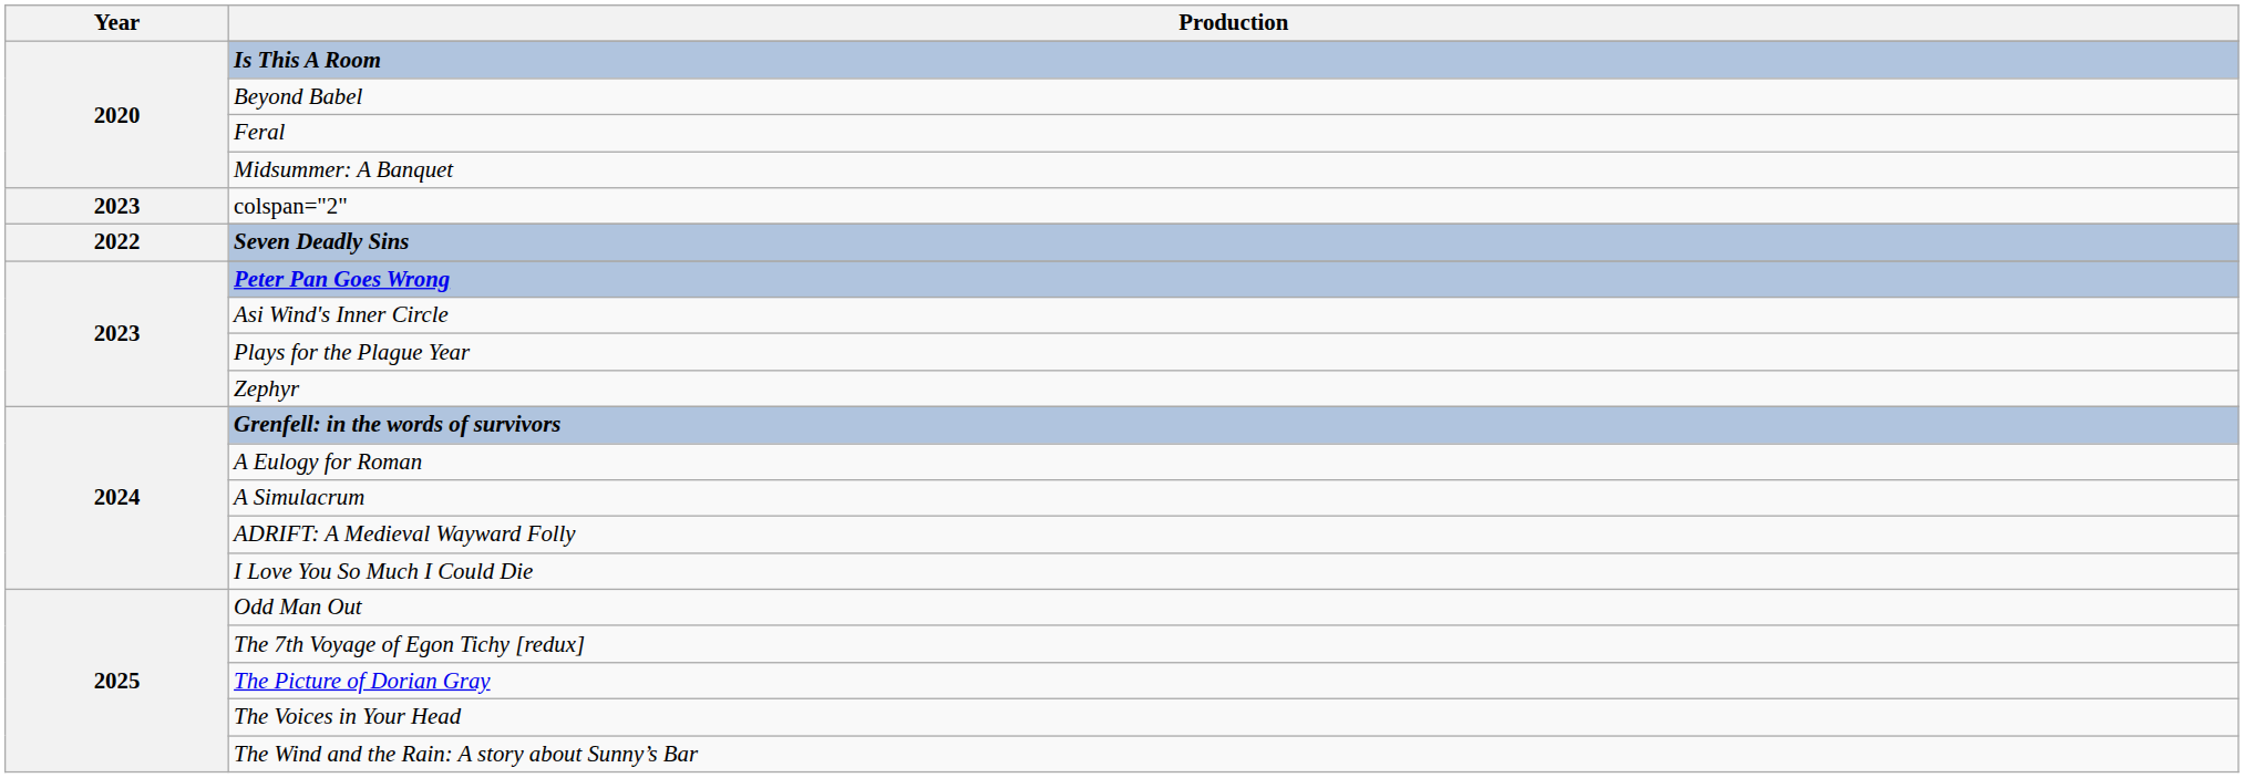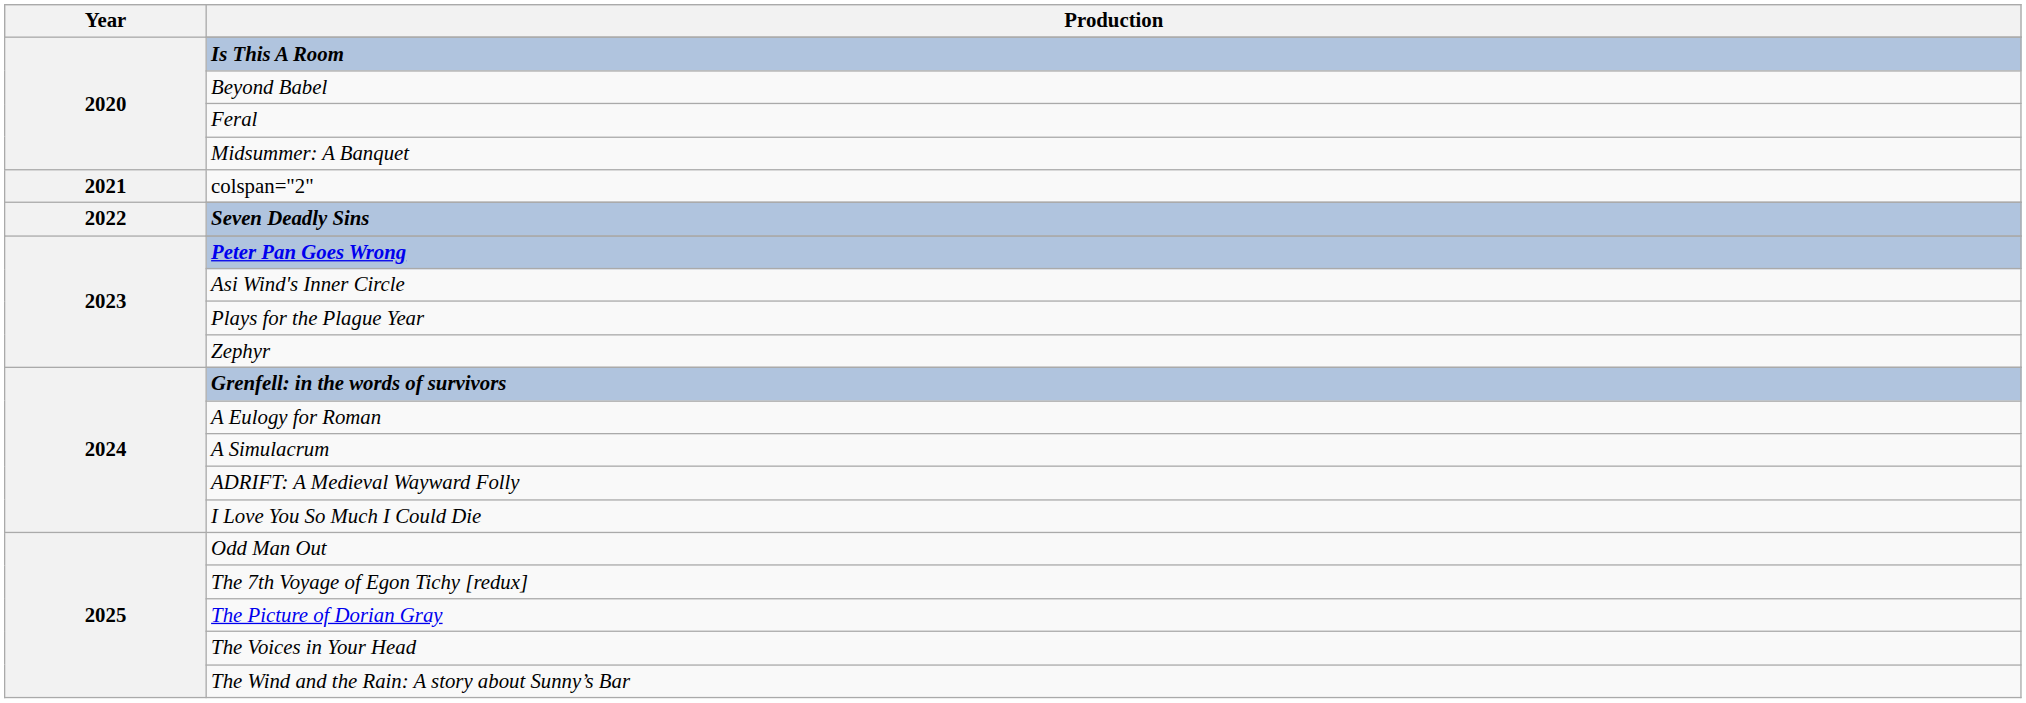colspan="2" | Year / 2020: 2023 -> 2021
